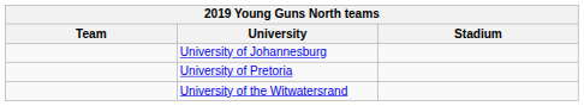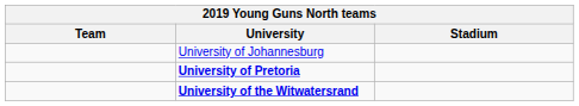University of Pretoria | University: normal -> bold
University of the Witwatersrand | University: normal -> bold
